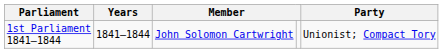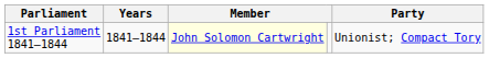1st Parliament 1841–1844 | column 3: no background -> lightyellow background
